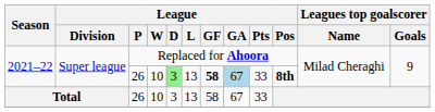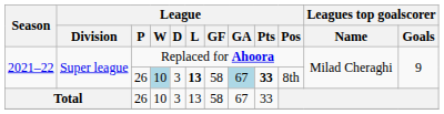2021–22 / 26 | League / W: no background -> lightblue background
2021–22 / 26 | League / D: lightgreen background -> no background
2021–22 / 26 | League / L: normal -> bold
2021–22 / 26 | League / GF: bold -> normal
2021–22 / 26 | League / Pts: normal -> bold
2021–22 / 26 | League / Pos: bold -> normal
